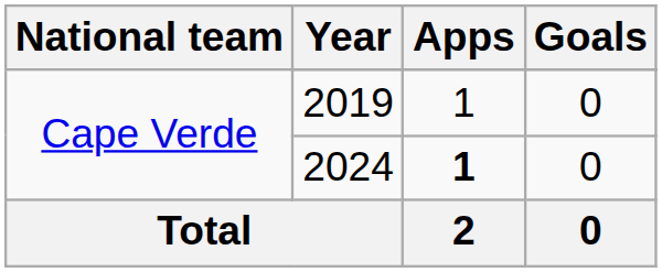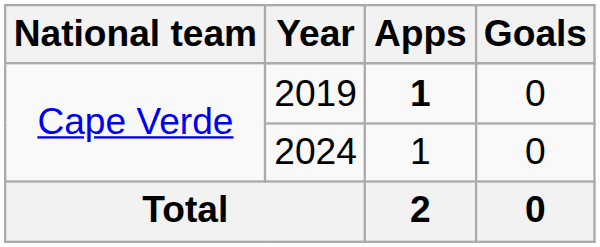2019 | Apps: normal -> bold
2024 | Apps: bold -> normal
